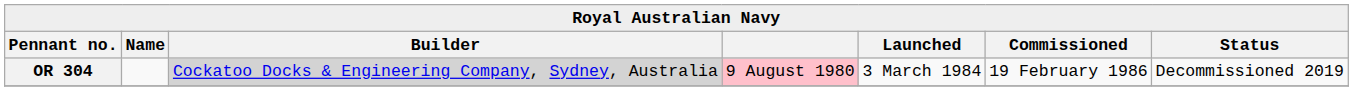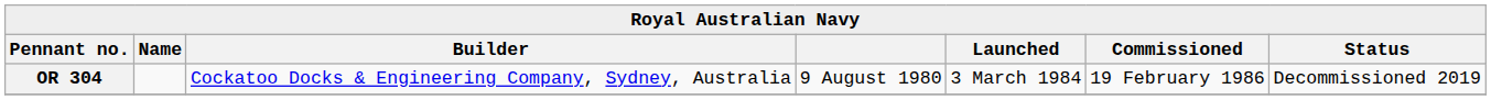OR 304 | Builder: lightgrey background -> no background
OR 304 | column 4: pink background -> no background
